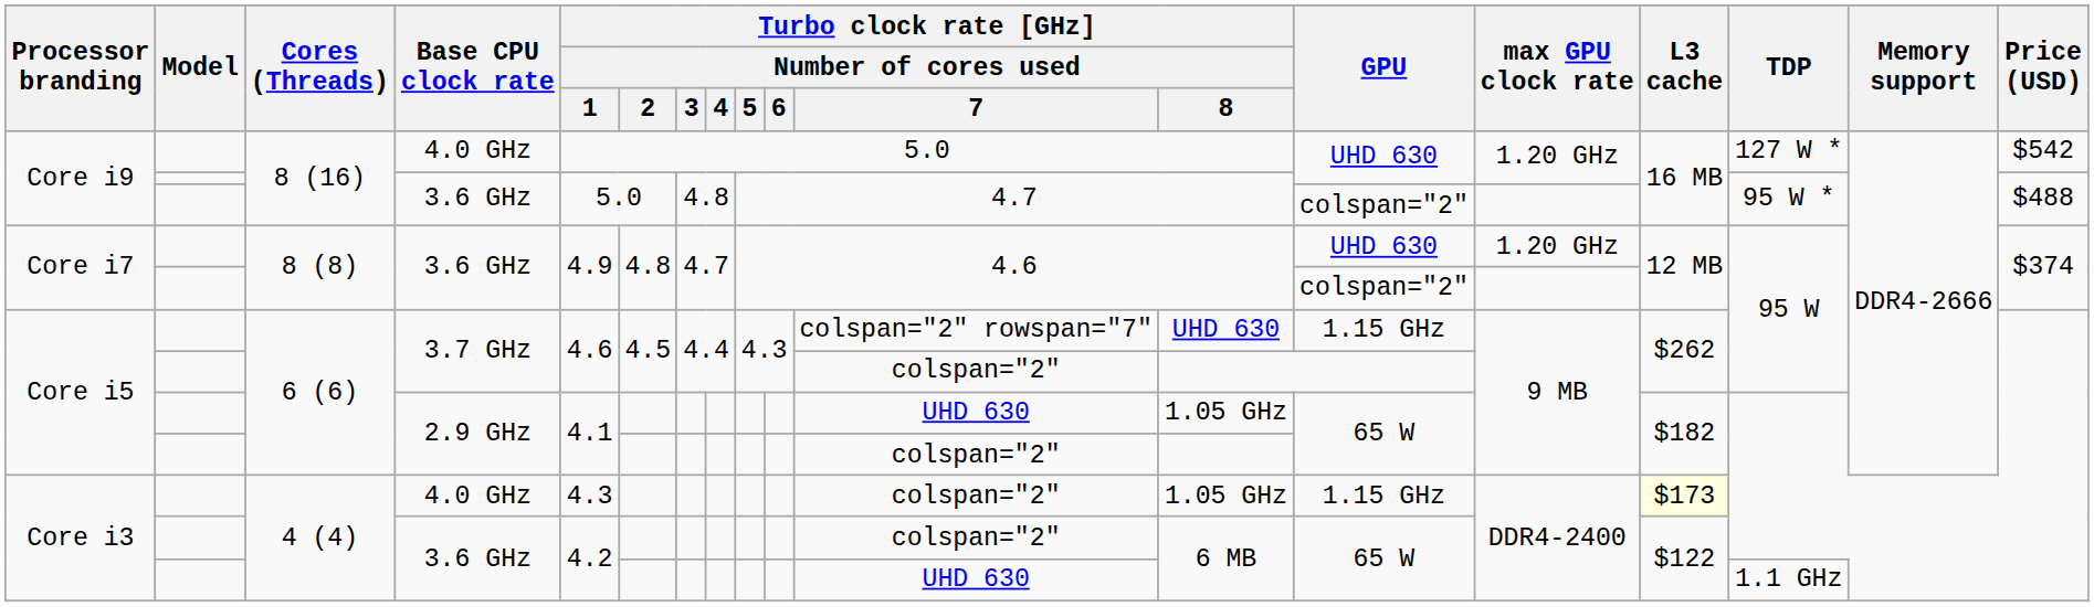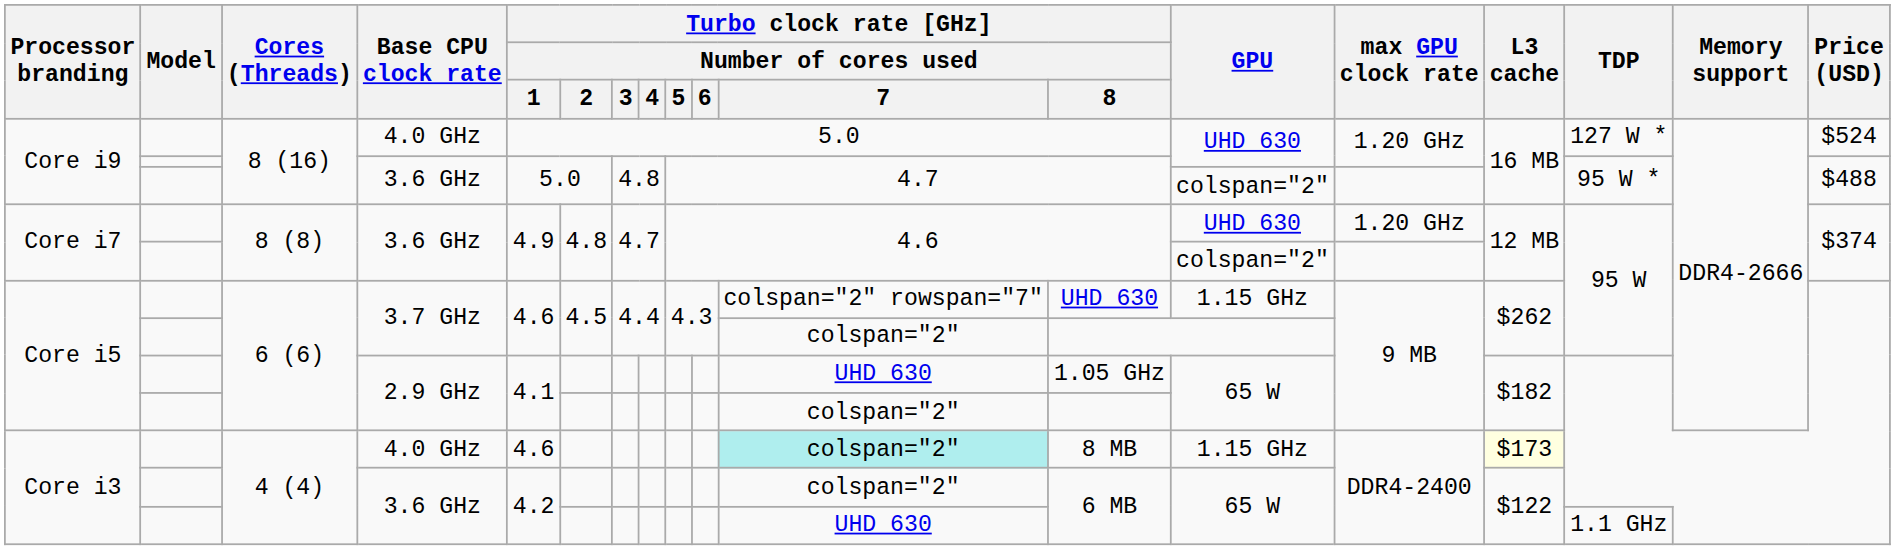Core i9 / 4.0 GHz | Price (USD): $542 -> $524
Core i3 / 4.0 GHz | Turbo clock rate [GHz] / Number of cores used / 1: 4.3 -> 4.6
Core i3 / 4.0 GHz | Turbo clock rate [GHz] / Number of cores used / 7: no background -> paleturquoise background
Core i3 / 4.0 GHz | Turbo clock rate [GHz] / Number of cores used / 8: 1.05 GHz -> 8 MB
